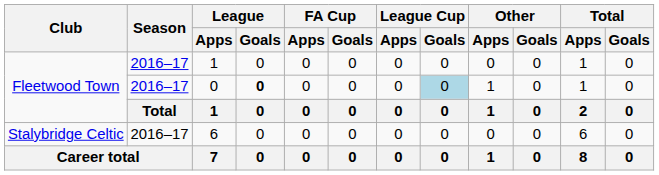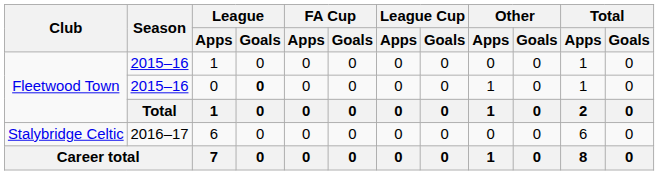row 3 | Season: 2016–17 -> 2015–16
row 4 | Season: 2016–17 -> 2015–16
row 4 | League Cup / Goals: lightblue background -> no background
